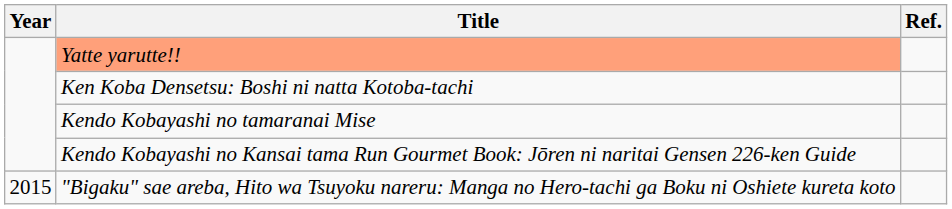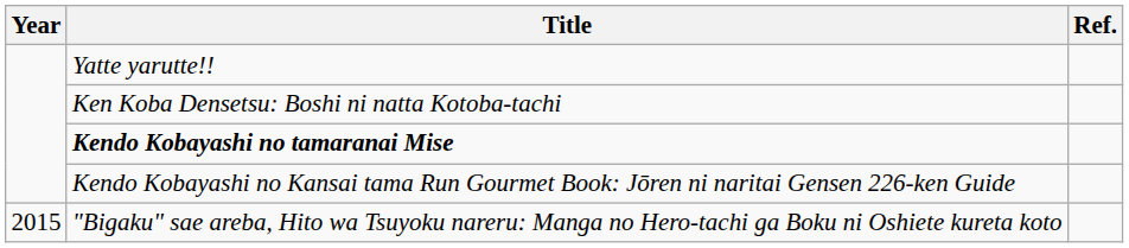Yatte yarutte!! | Title: lightsalmon background -> no background
Kendo Kobayashi no tamaranai Mise | Title: normal -> bold
